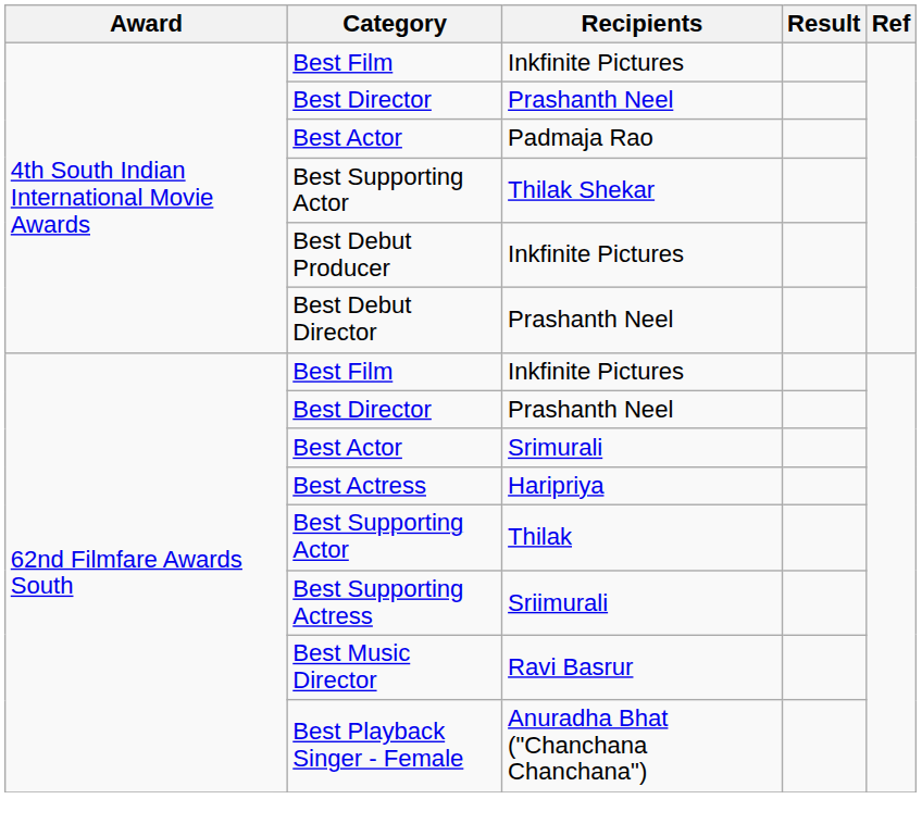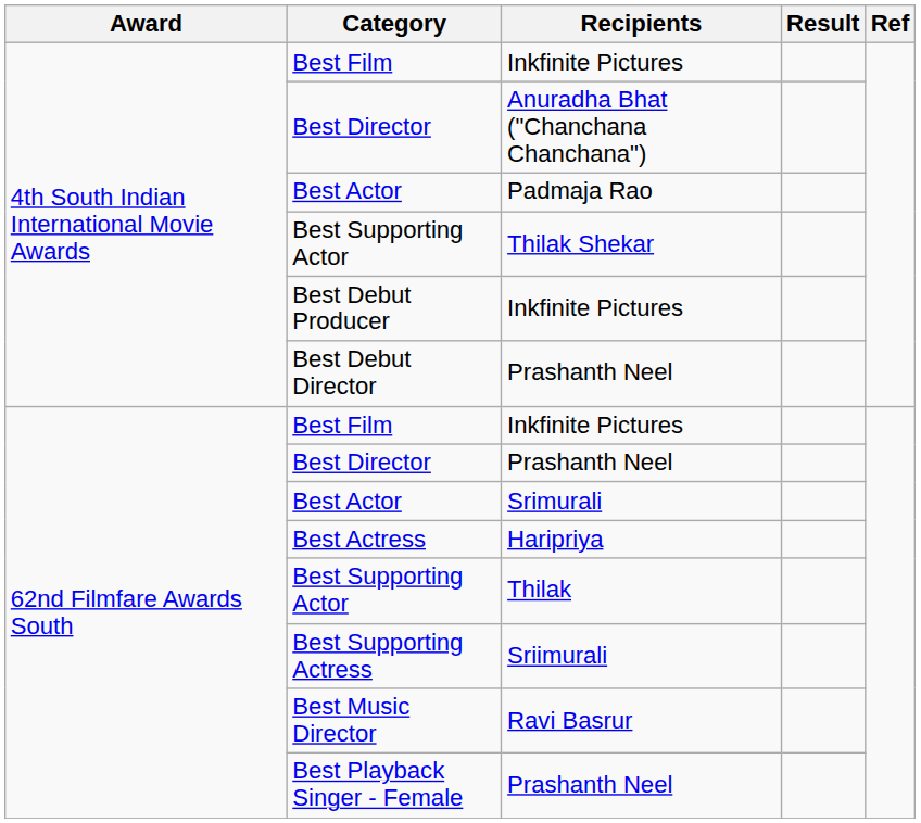4th South Indian International Movie Awards / Best Director | Recipients: Prashanth Neel -> Anuradha Bhat ("Chanchana Chanchana")
Best Playback Singer - Female | Recipients: Anuradha Bhat ("Chanchana Chanchana") -> Prashanth Neel
